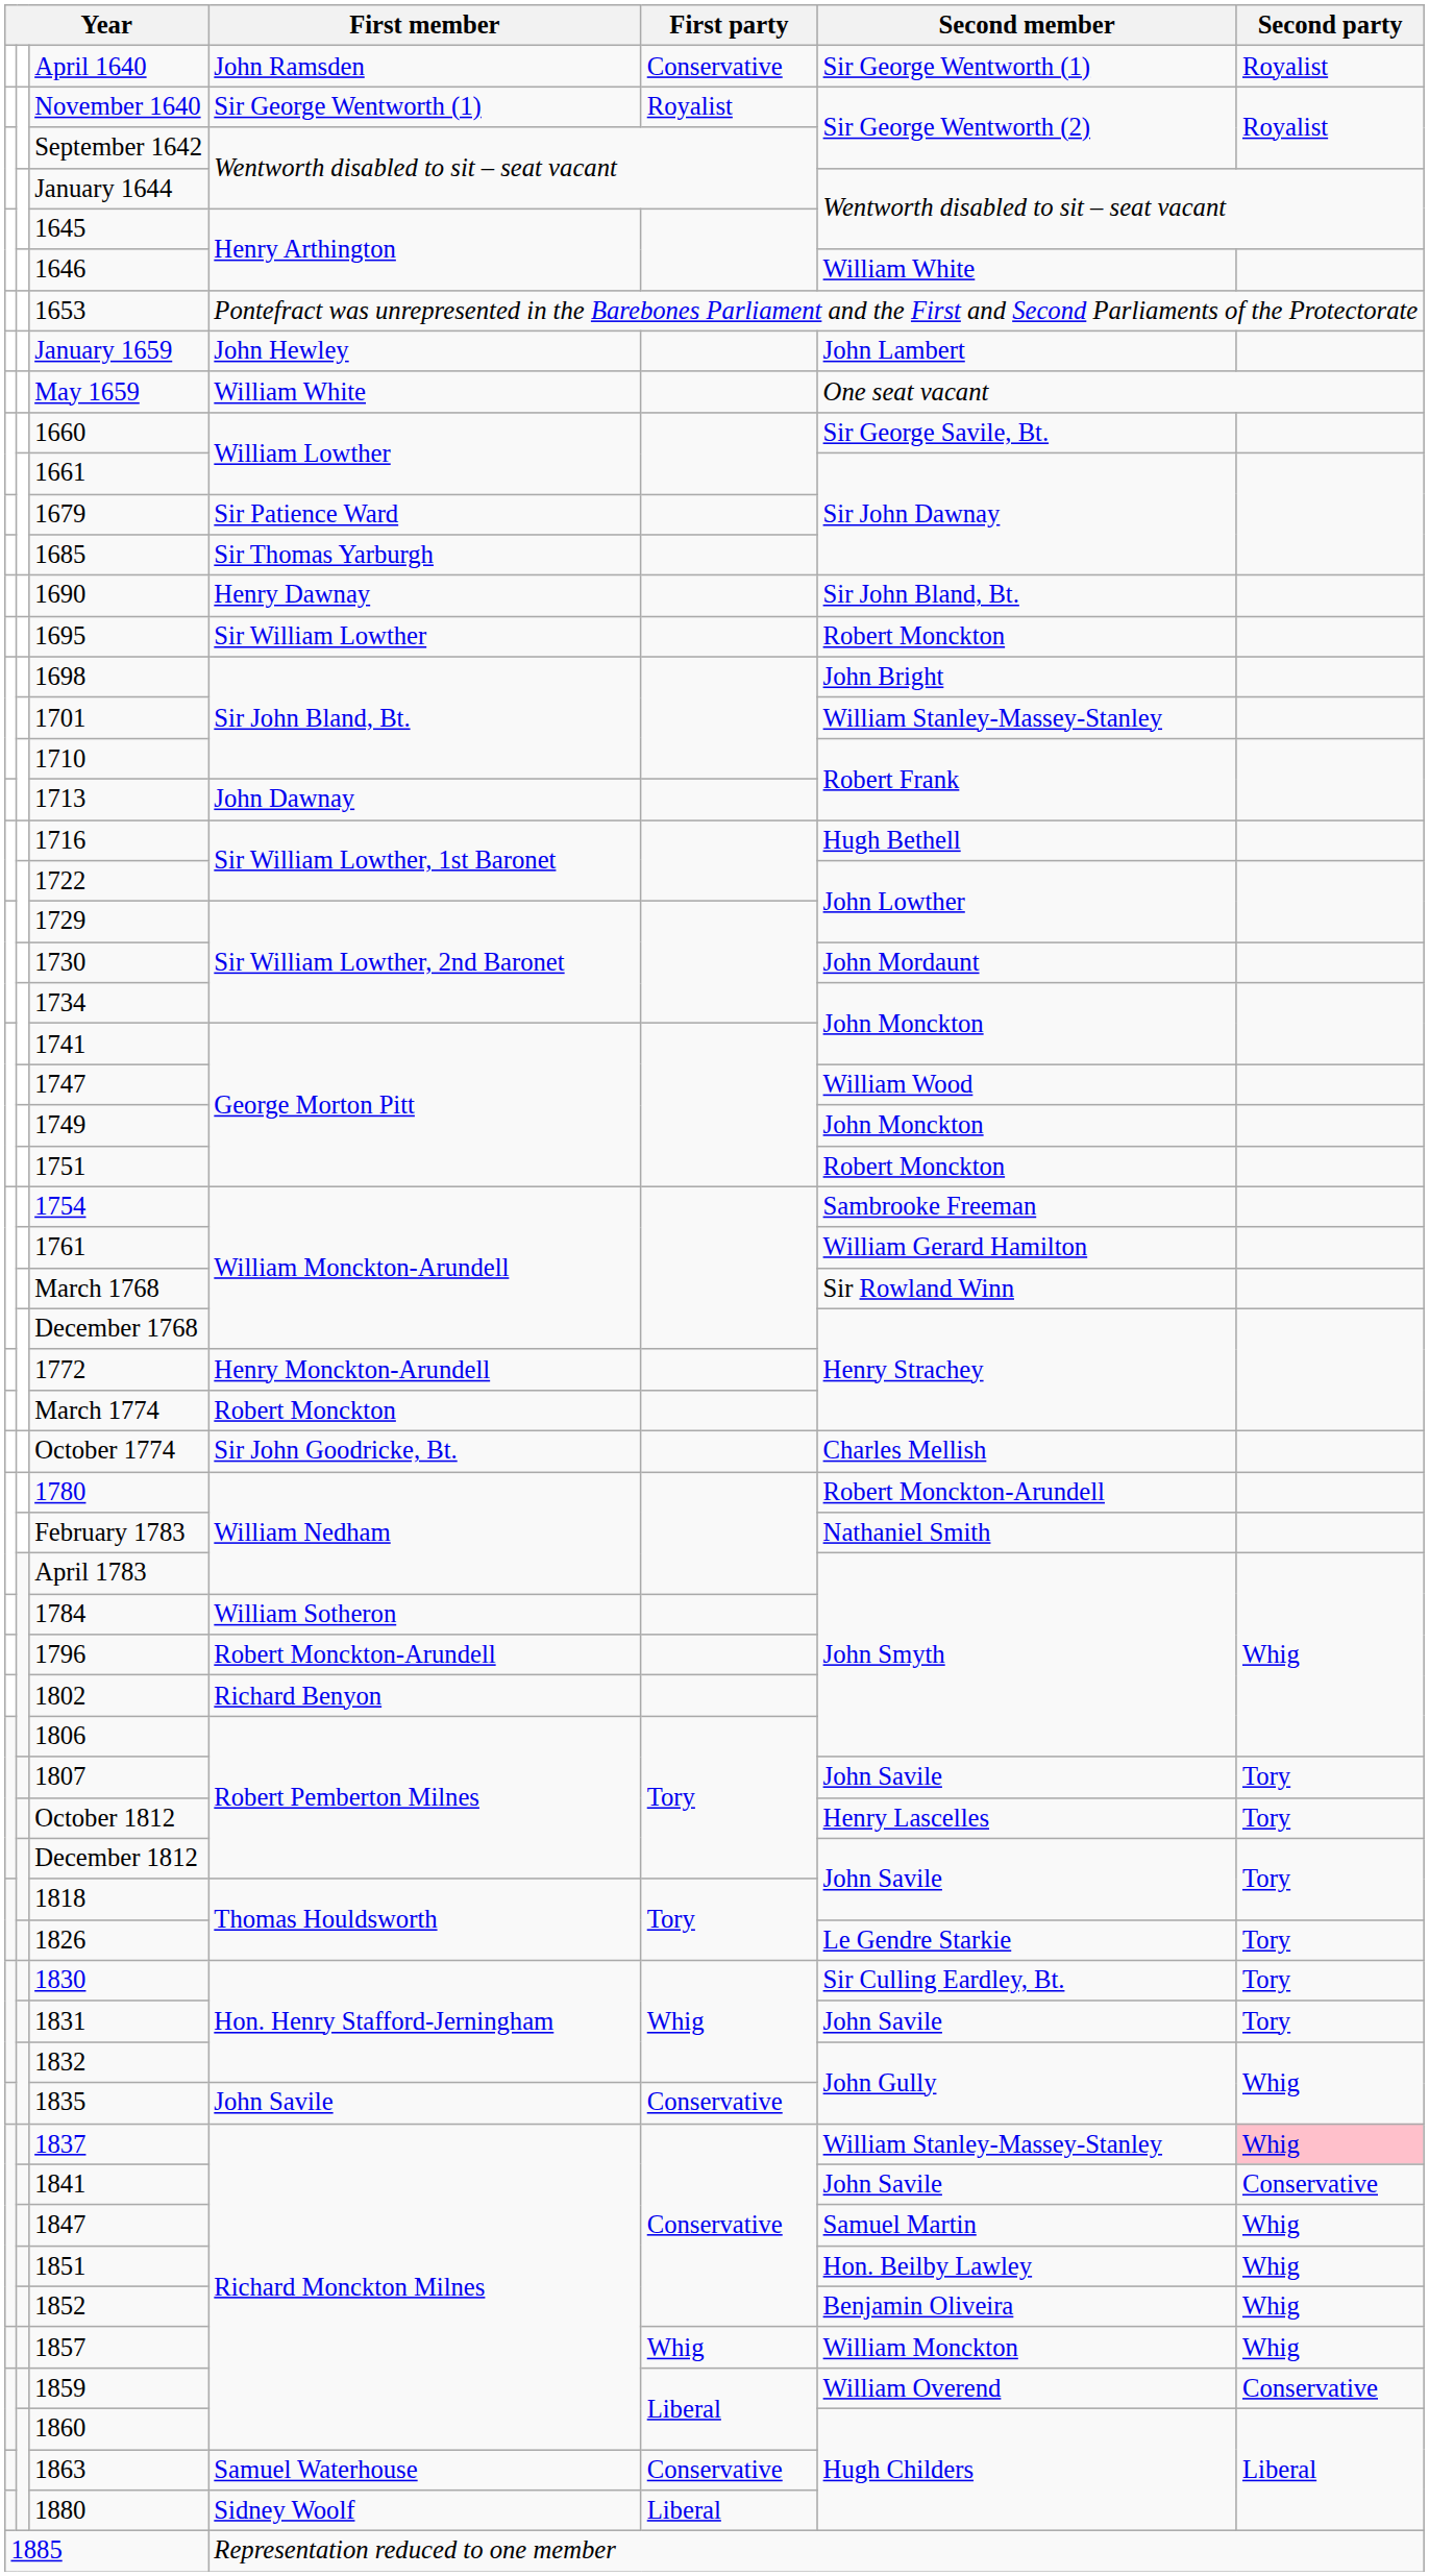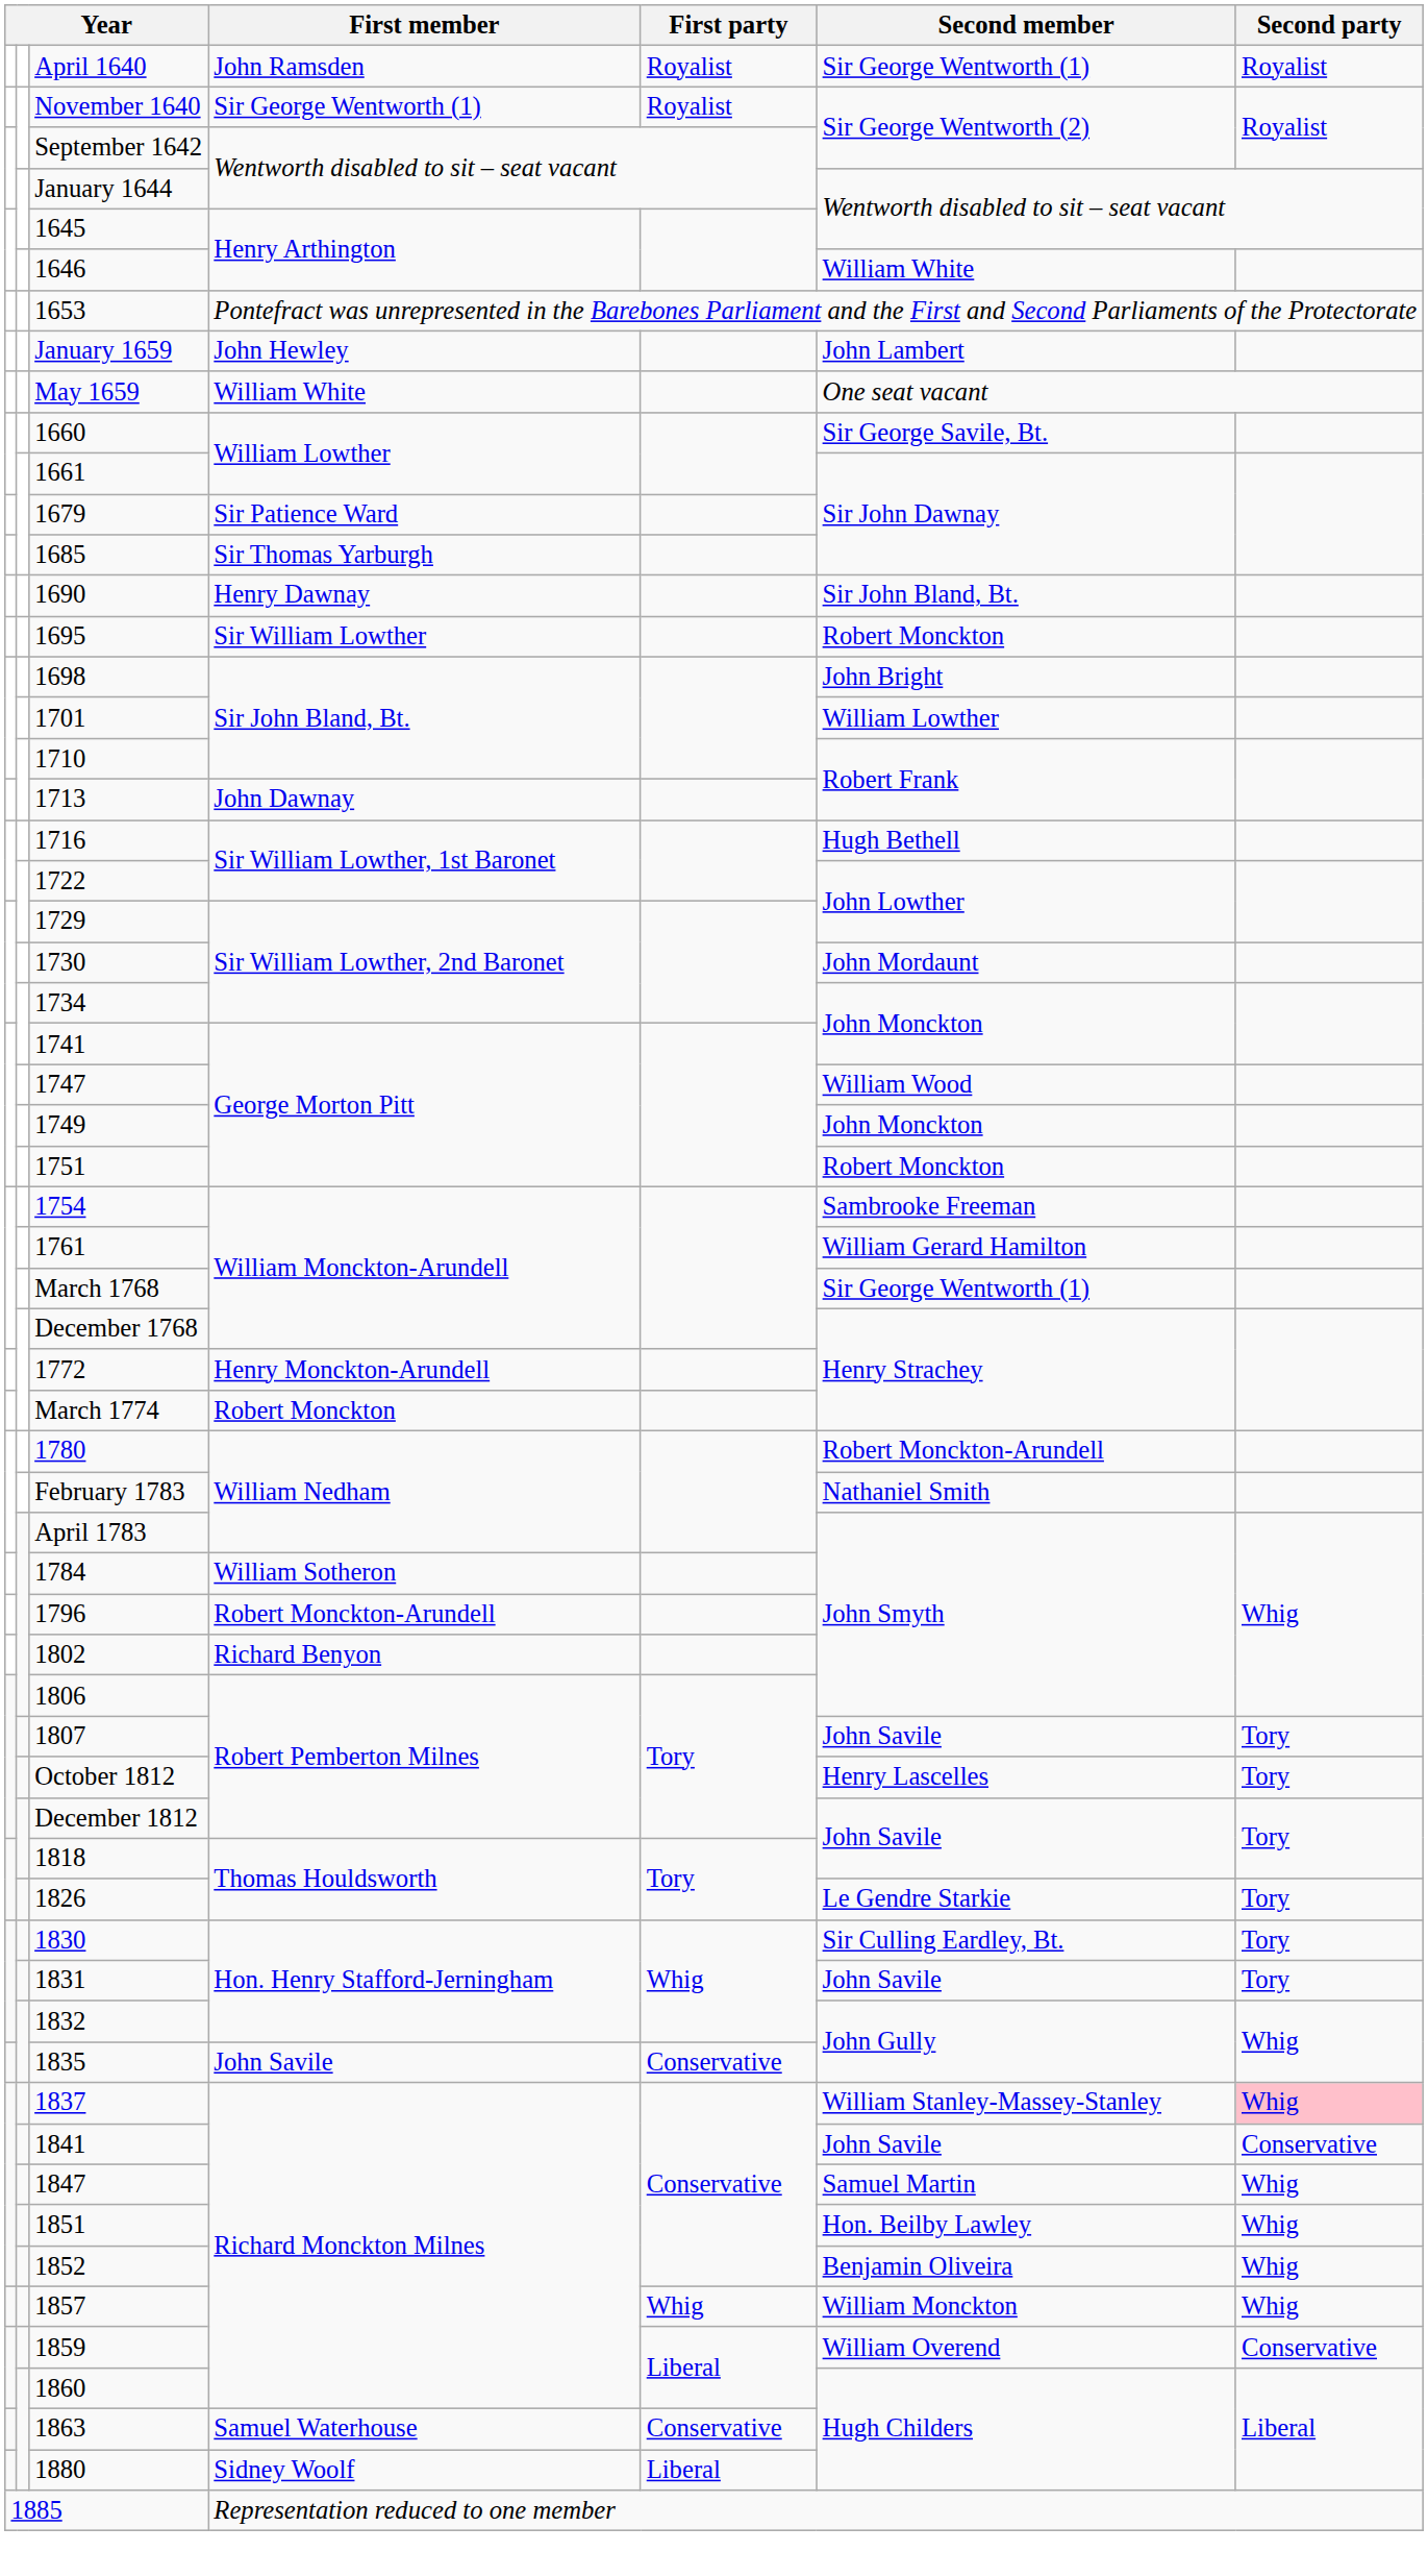April 1640 | First party: Conservative -> Royalist
1701 | Second member: William Stanley-Massey-Stanley -> William Lowther
March 1768 | Second member: Sir Rowland Winn -> Sir George Wentworth (1)
- row: October 1774 | Sir John Goodricke, Bt. | Charles Mellish
